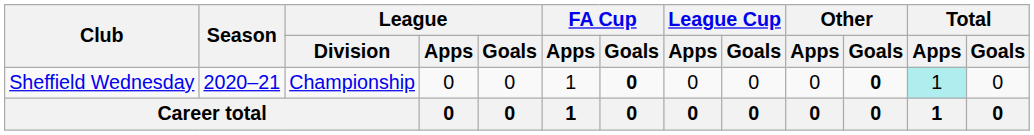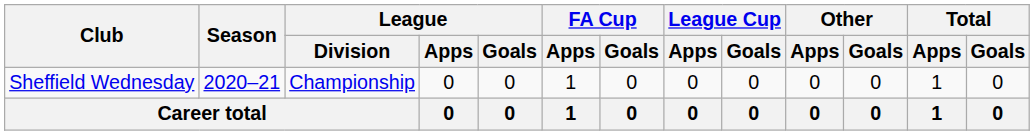Sheffield Wednesday | FA Cup / Goals: bold -> normal
Sheffield Wednesday | Other / Goals: bold -> normal
Sheffield Wednesday | Total / Apps: paleturquoise background -> no background
